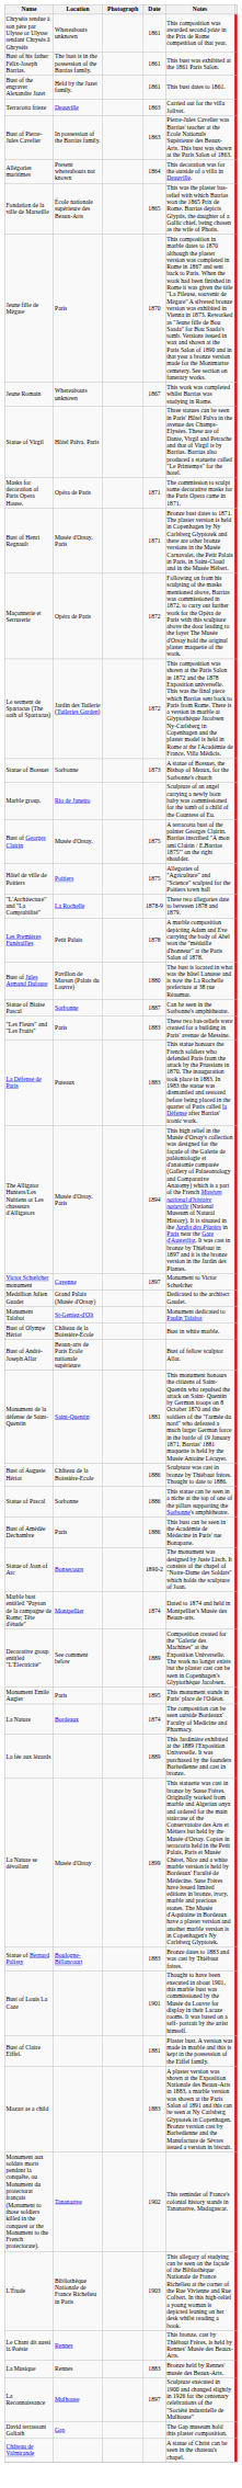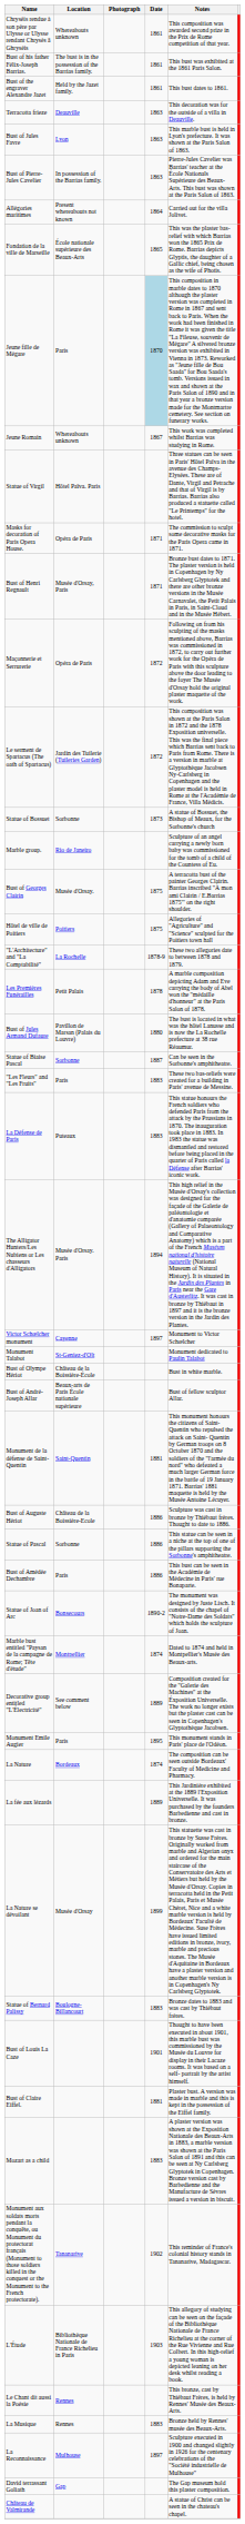Terracotta frieze | Notes: Carried out for the villa Jolivet. -> This decoration was for the outside of a villa in Deauville.
+ row: Bust of Jules Favre | Lyon | 1863 | This marble bust is held in Lyon's prefecture. It was shown at the Paris Salon of 1863.
Allégories maritimes | Notes: This decoration was for the outside of a villa in Deauville. -> Carried out for the villa Jolivet.
Jeune fille de Mégare | Date: no background -> lightblue background
- row: Medallion Julien Guadet | Grand Palais (Musée d'Orsay) | Dedicated to the architect Gaudet.
